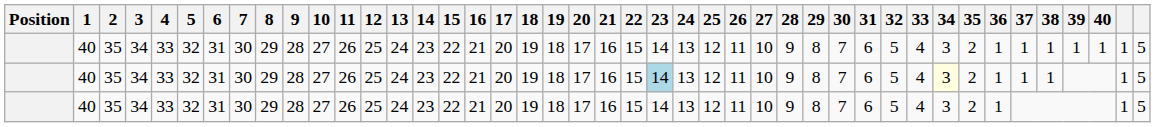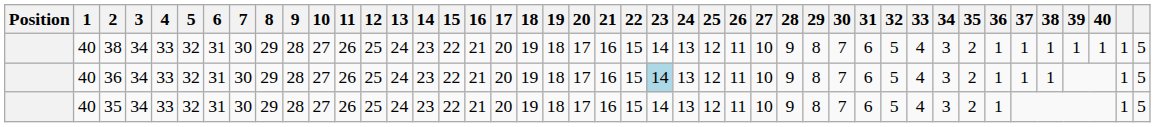row 2 | 2: 35 -> 38
row 3 | 2: 35 -> 36
row 3 | 34: lightyellow background -> no background
